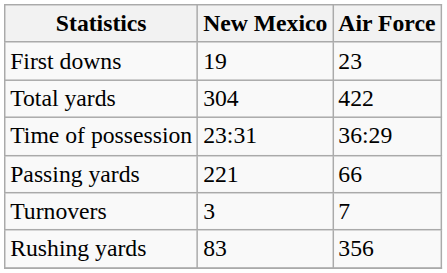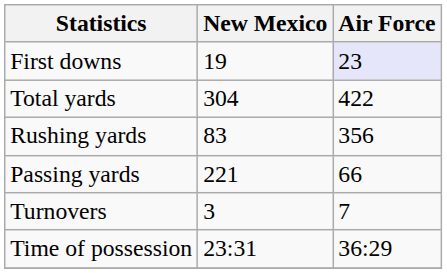First downs | Air Force: no background -> lavender background
rows swapped: Rushing yards <-> Time of possession
